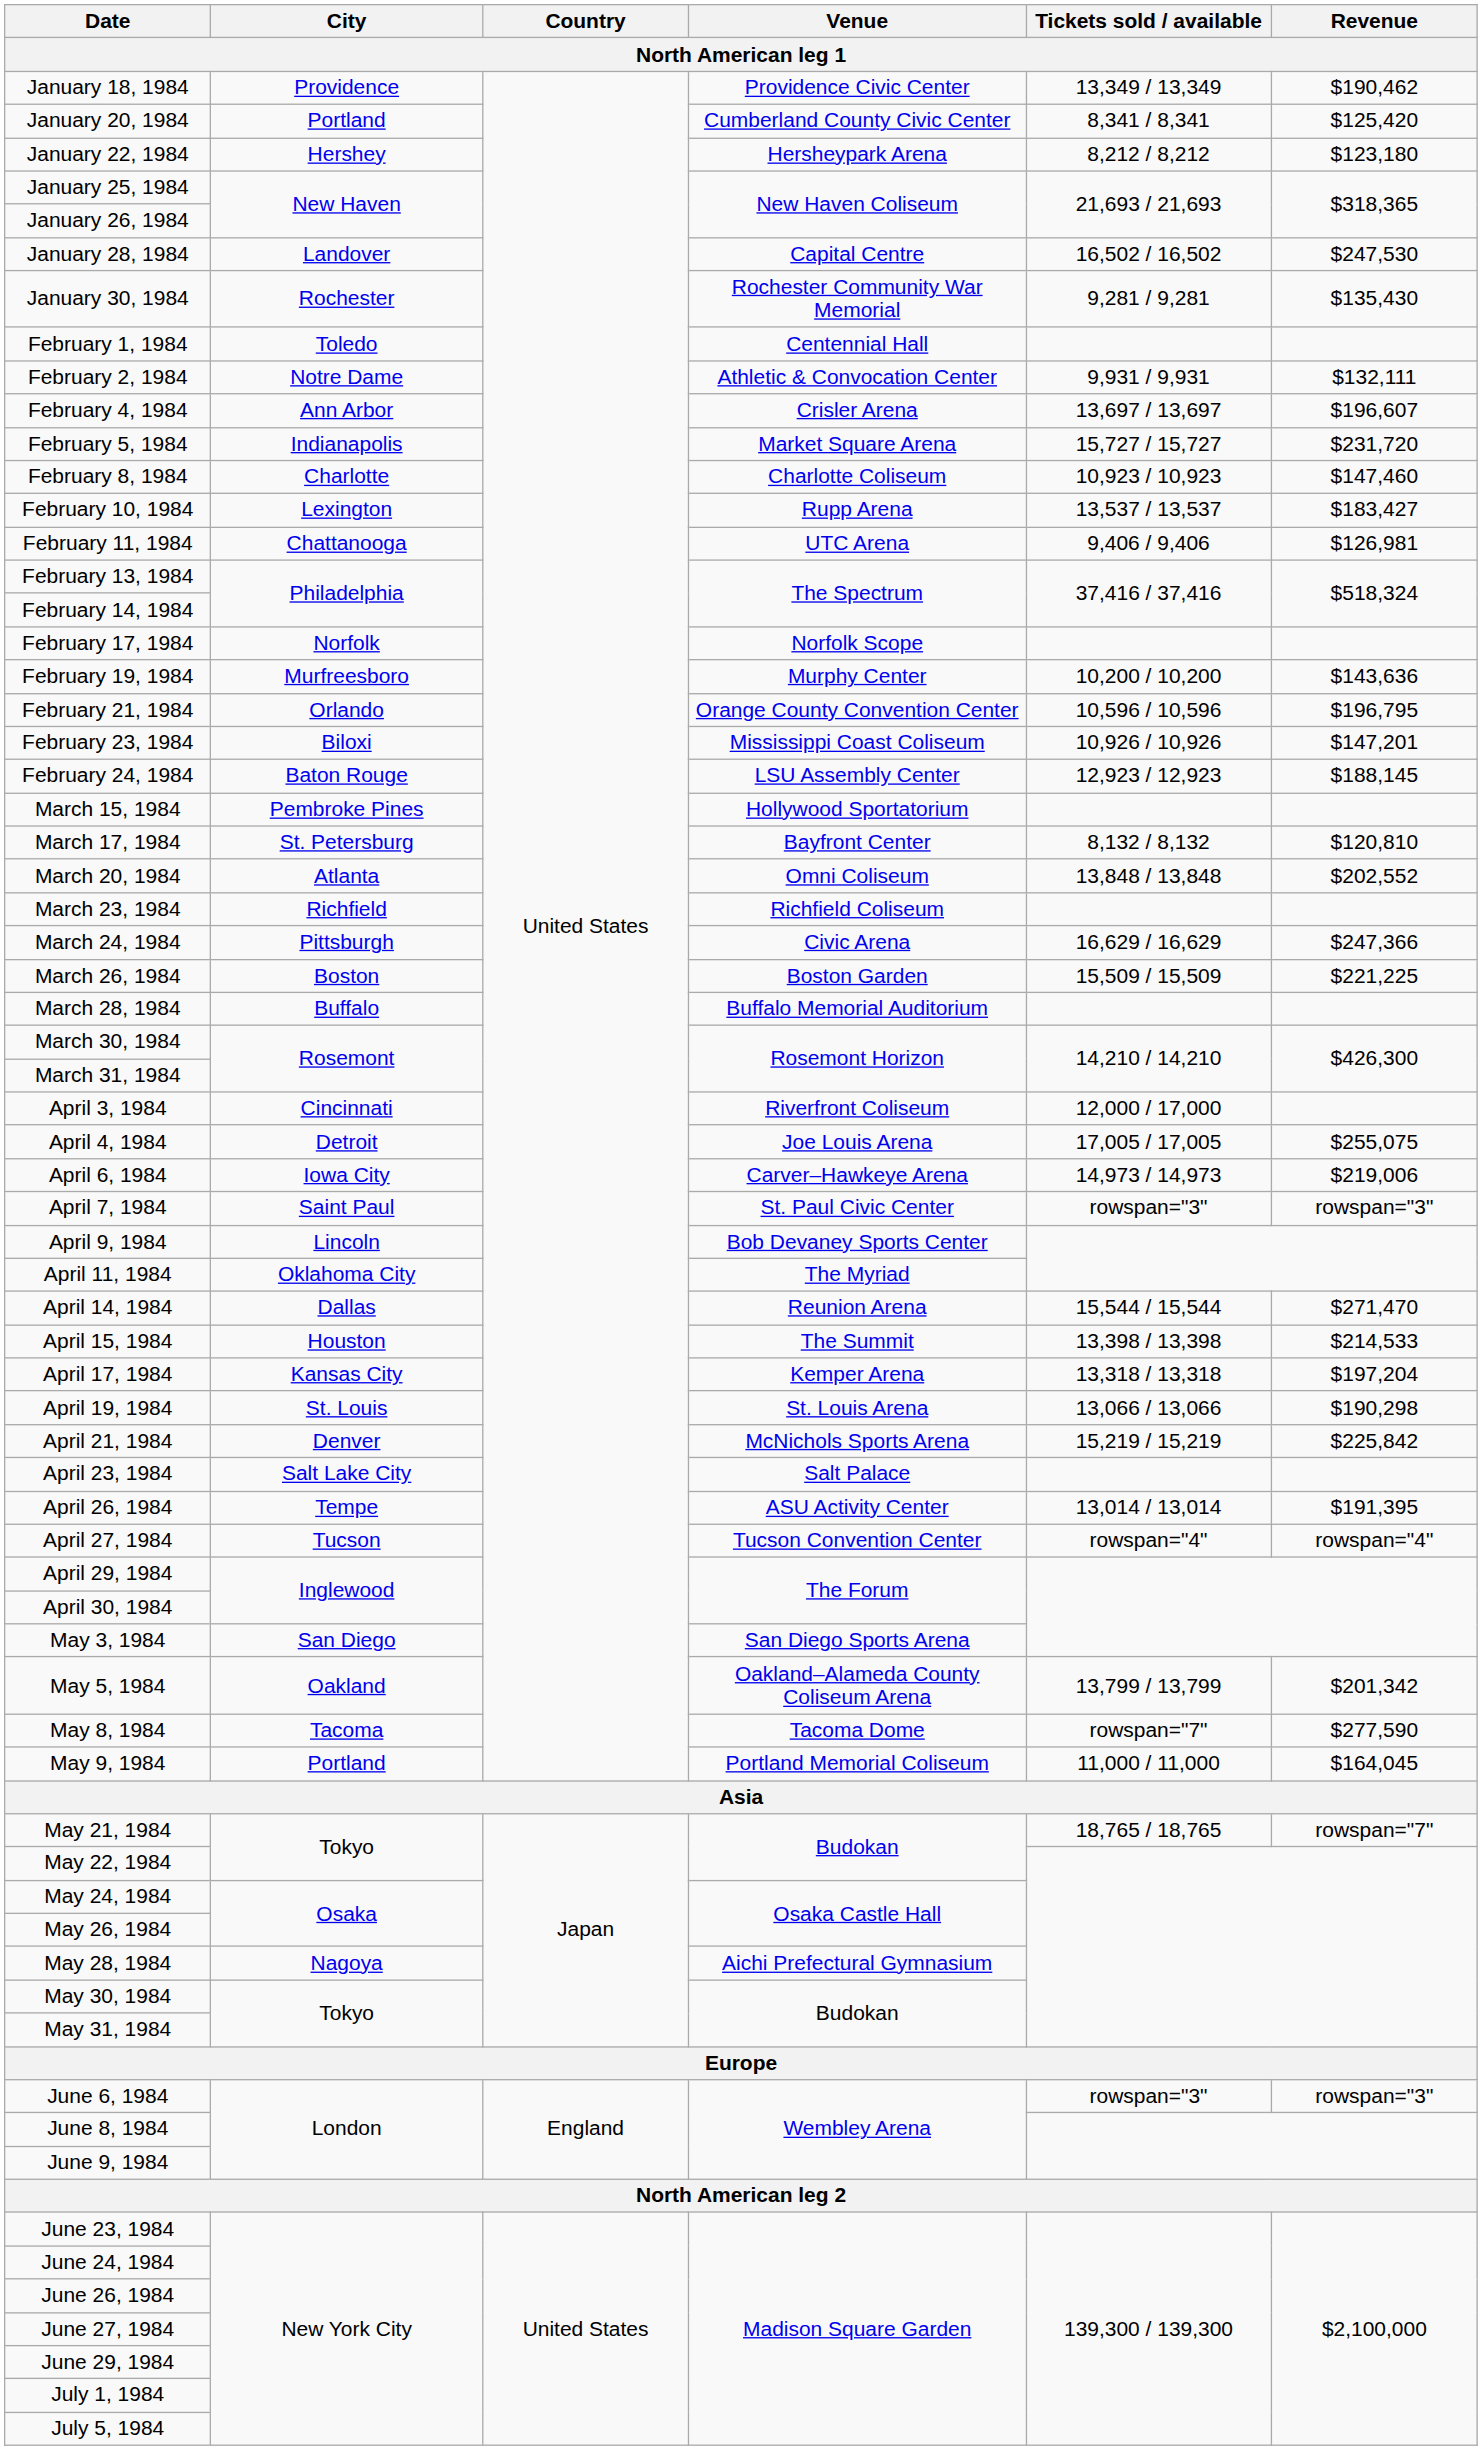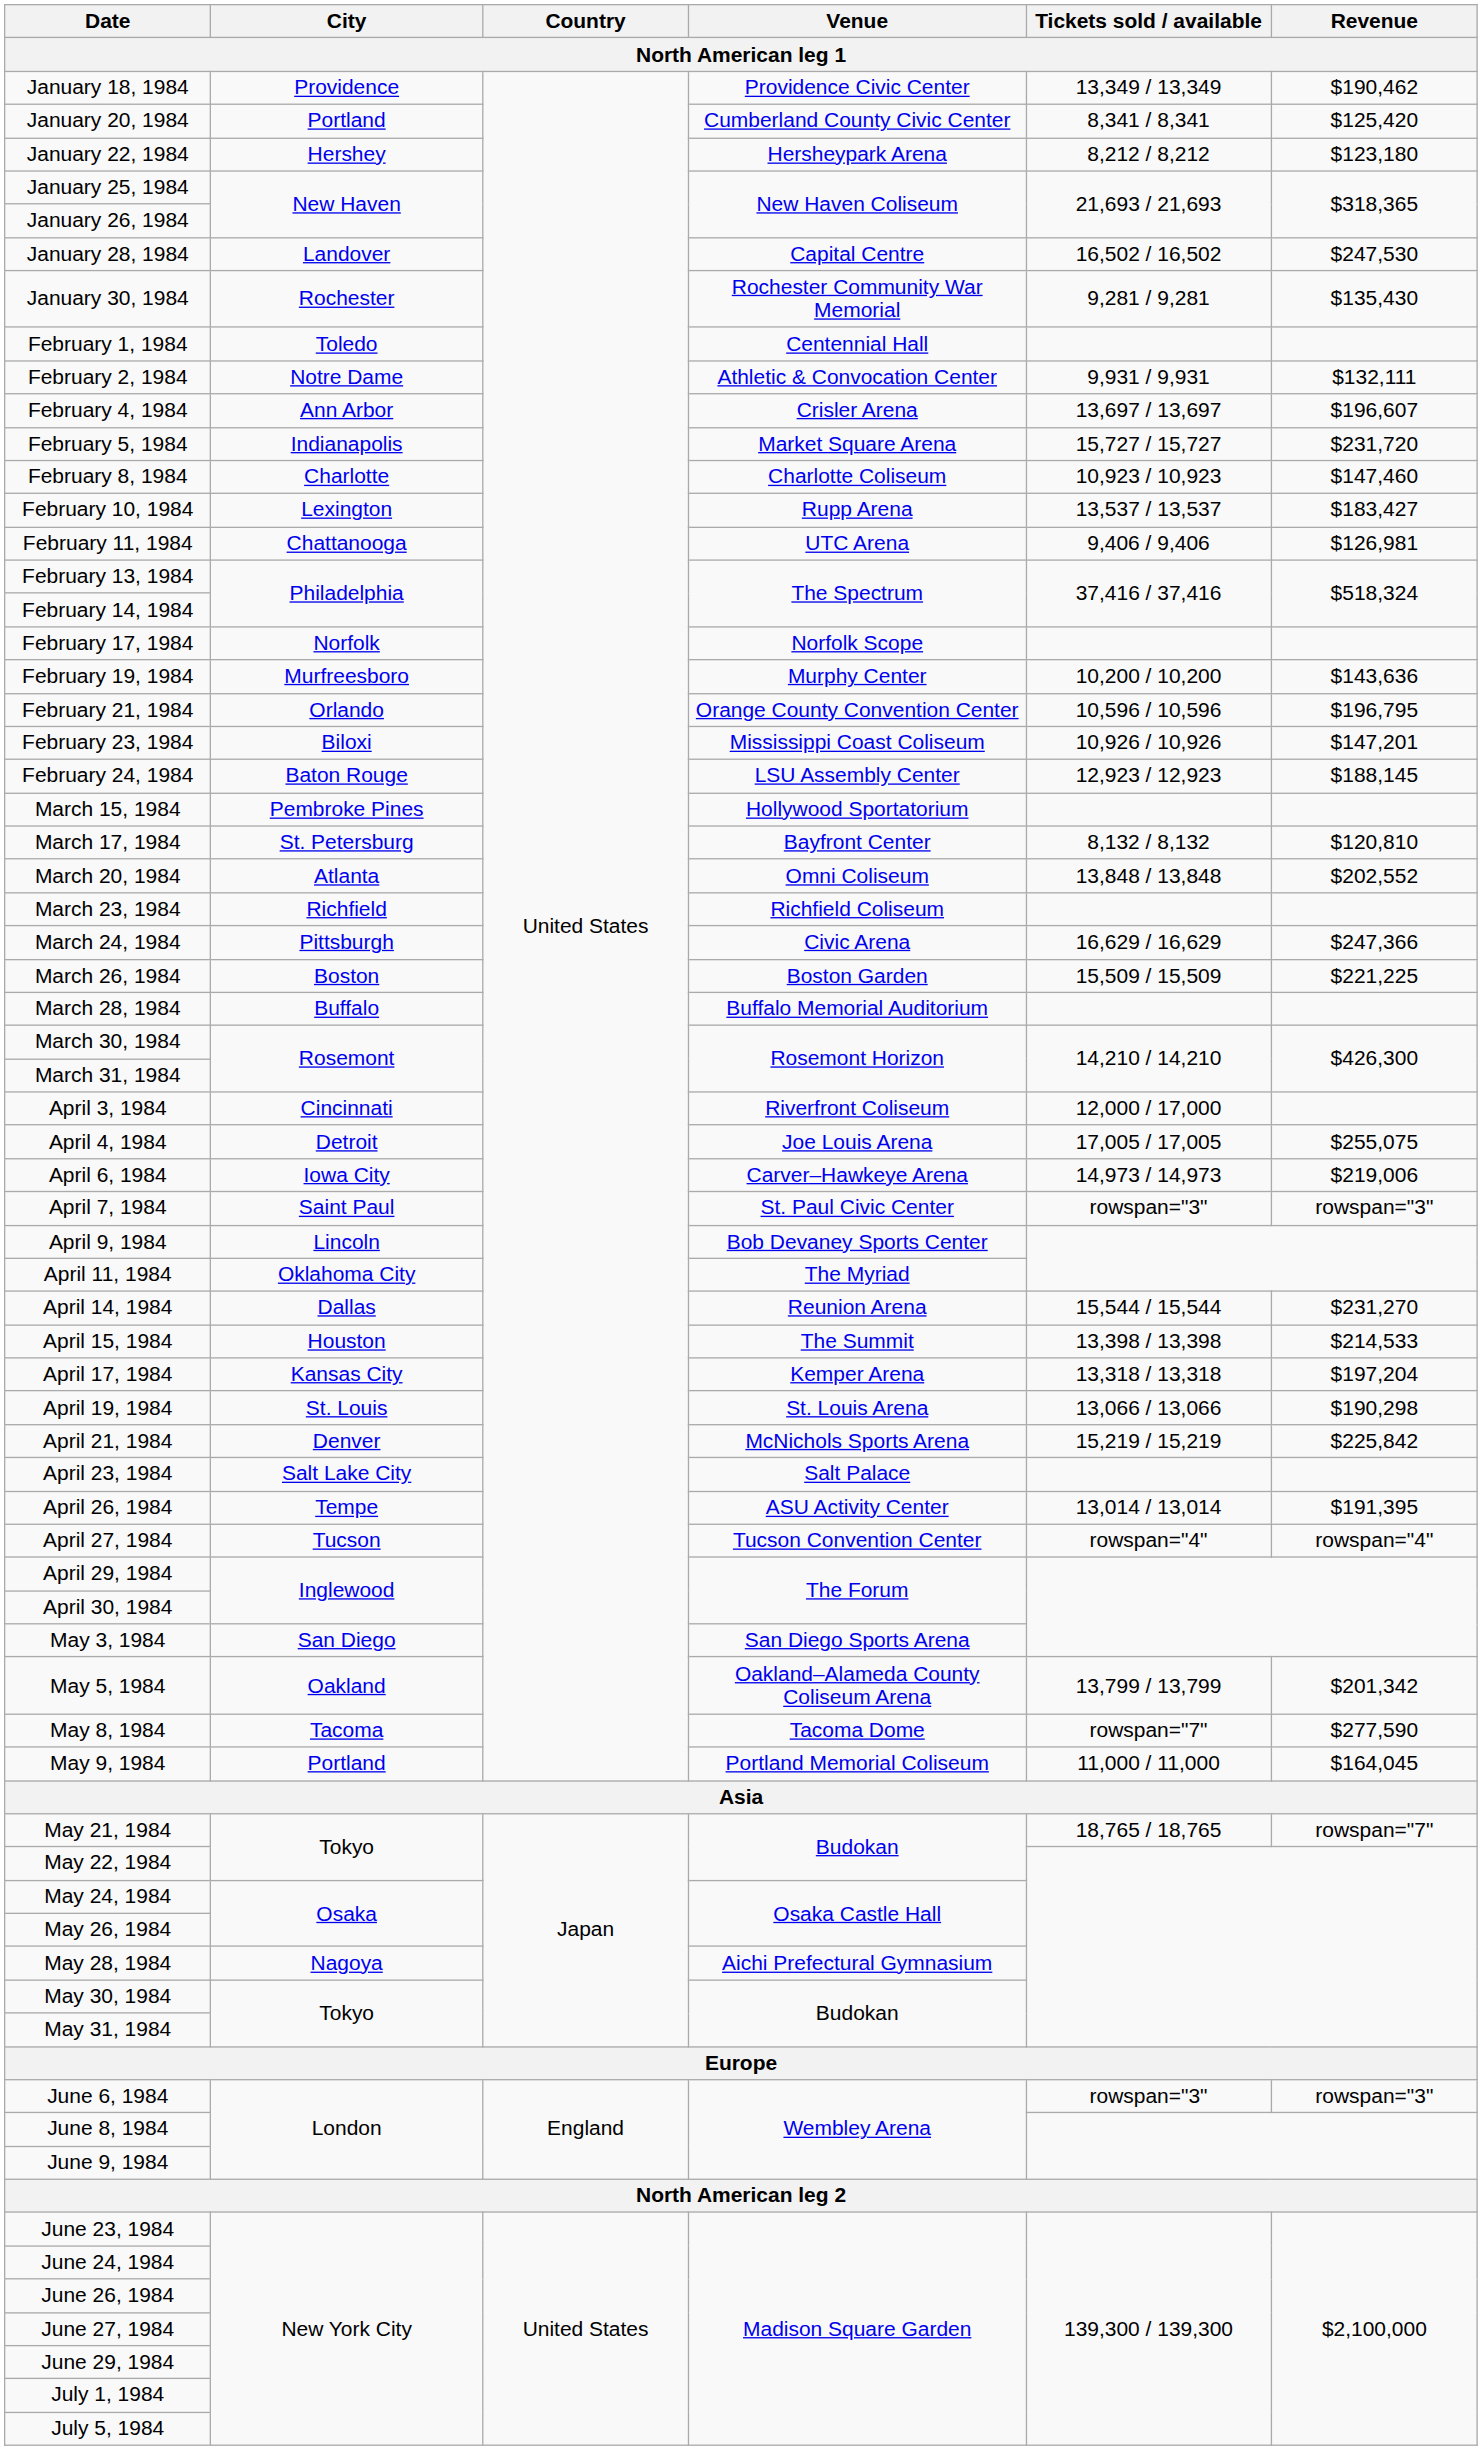April 14, 1984 | Revenue: $271,470 -> $231,270
